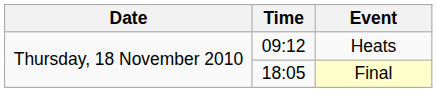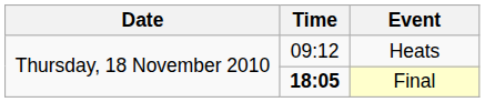Final | Time: normal -> bold
